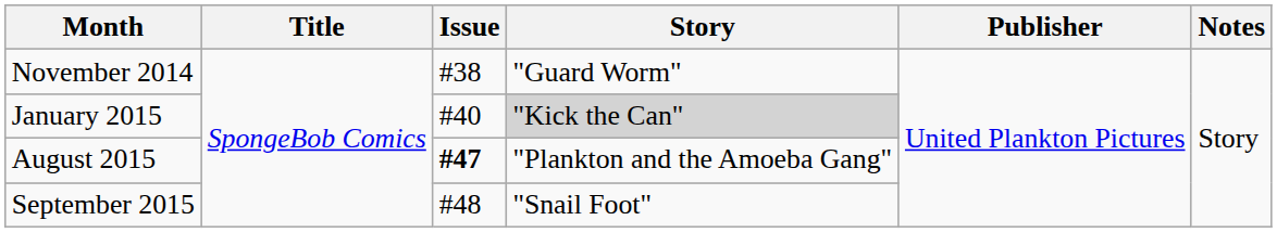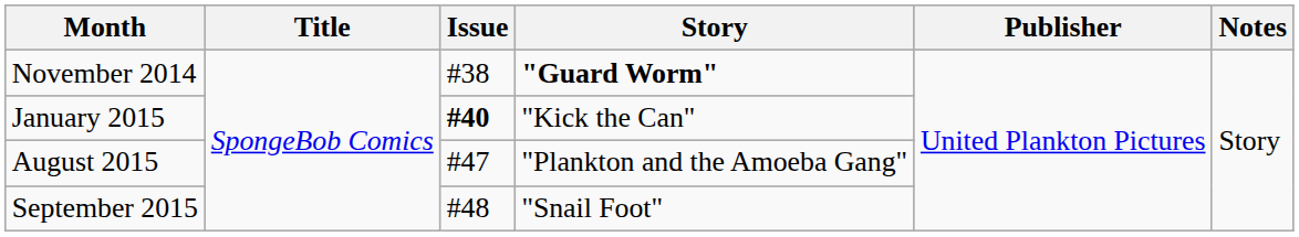November 2014 | Story: normal -> bold
January 2015 | Issue: normal -> bold
January 2015 | Story: lightgrey background -> no background
August 2015 | Issue: bold -> normal
